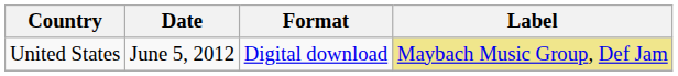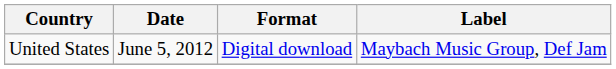United States | Label: khaki background -> no background
